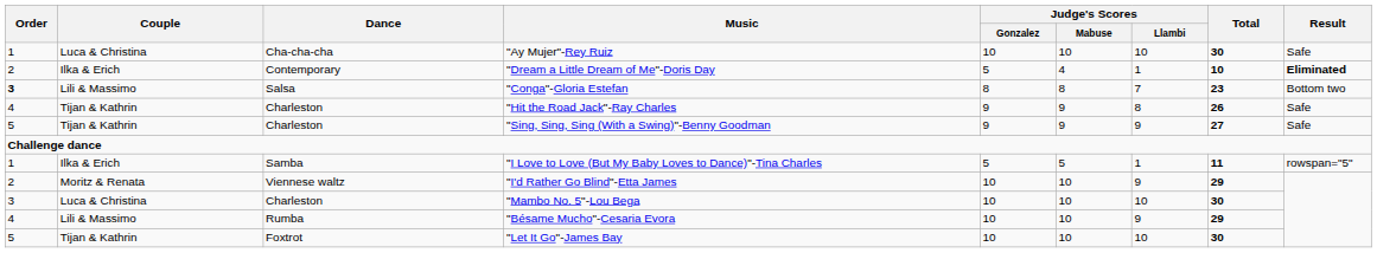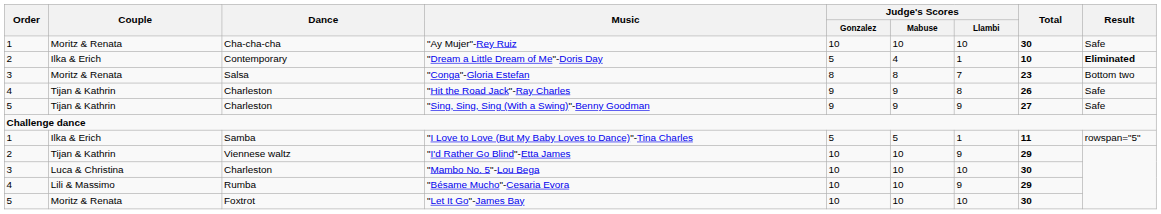"Ay Mujer"-Rey Ruiz | Couple: Luca & Christina -> Moritz & Renata
"Conga"-Gloria Estefan | Order: bold -> normal
"Conga"-Gloria Estefan | Couple: Lili & Massimo -> Moritz & Renata
"I'd Rather Go Blind"-Etta James | Couple: Moritz & Renata -> Tijan & Kathrin
"Let It Go"-James Bay | Couple: Tijan & Kathrin -> Moritz & Renata
